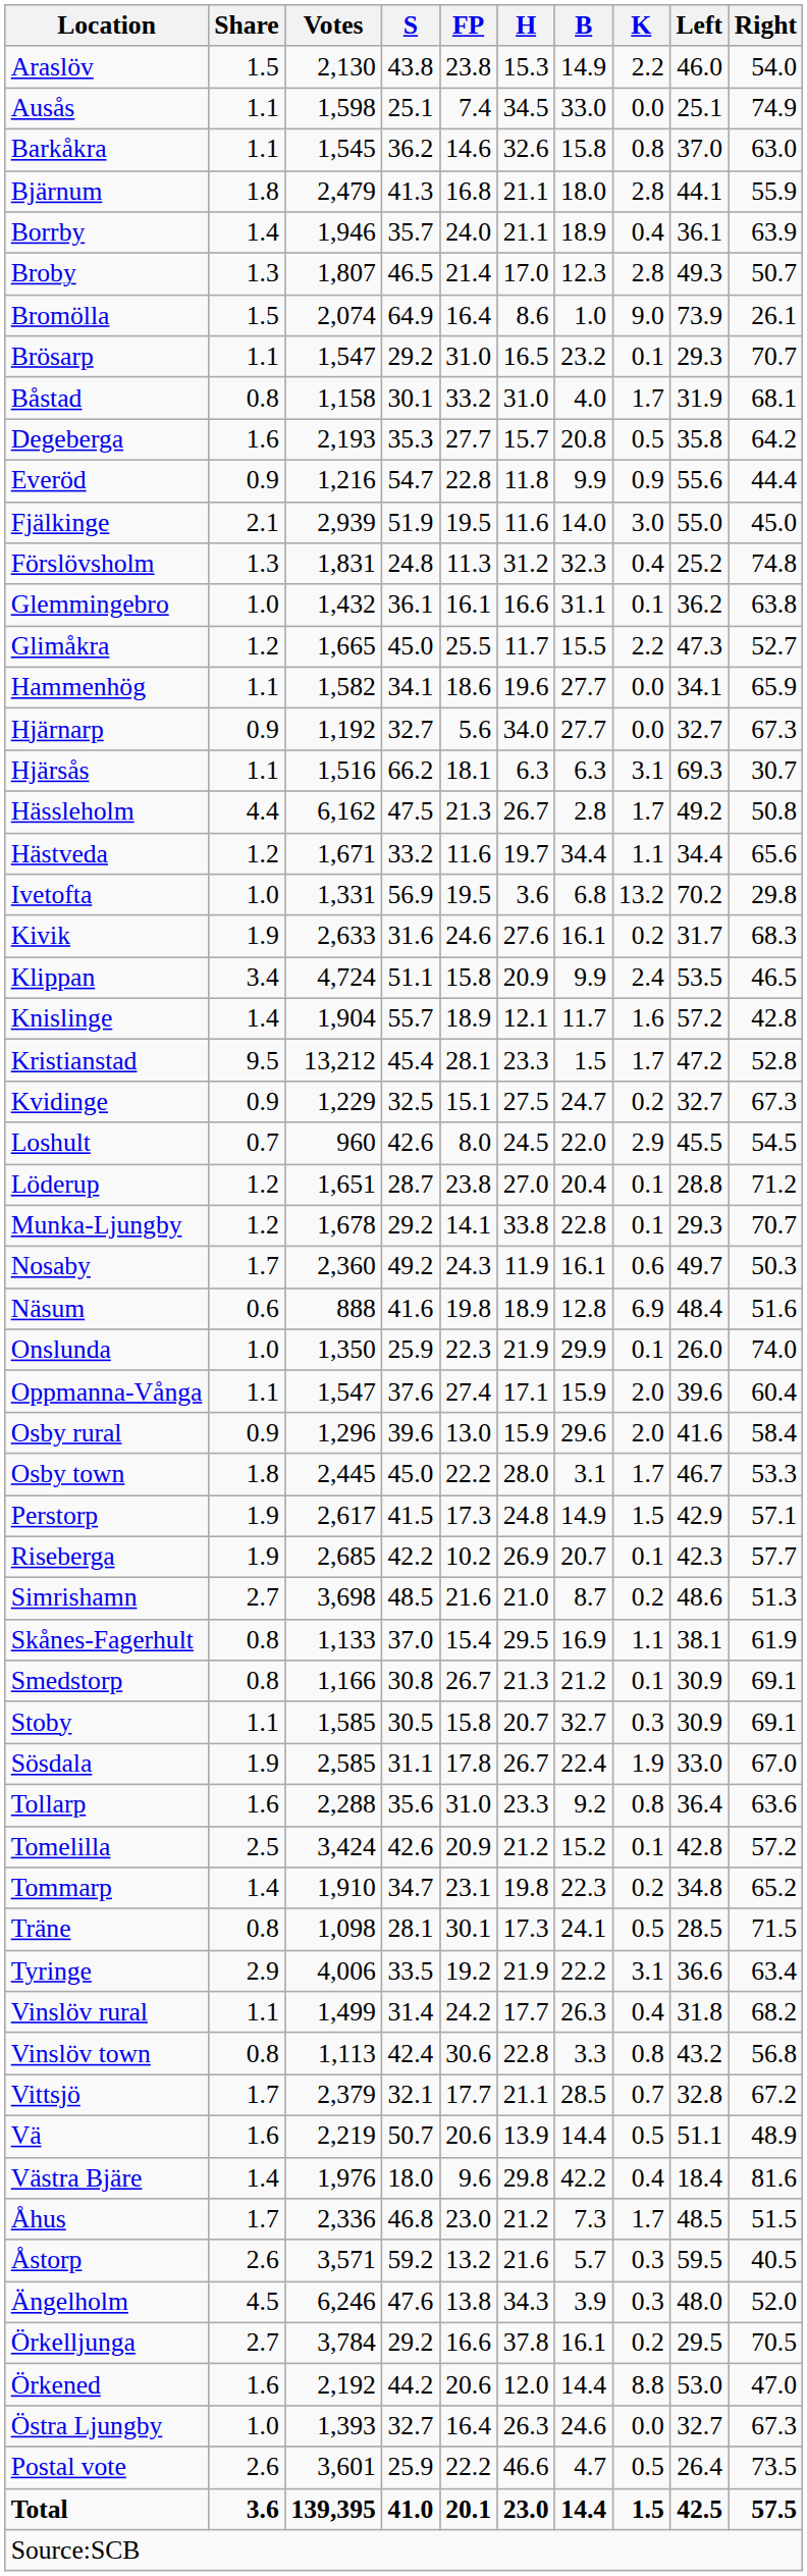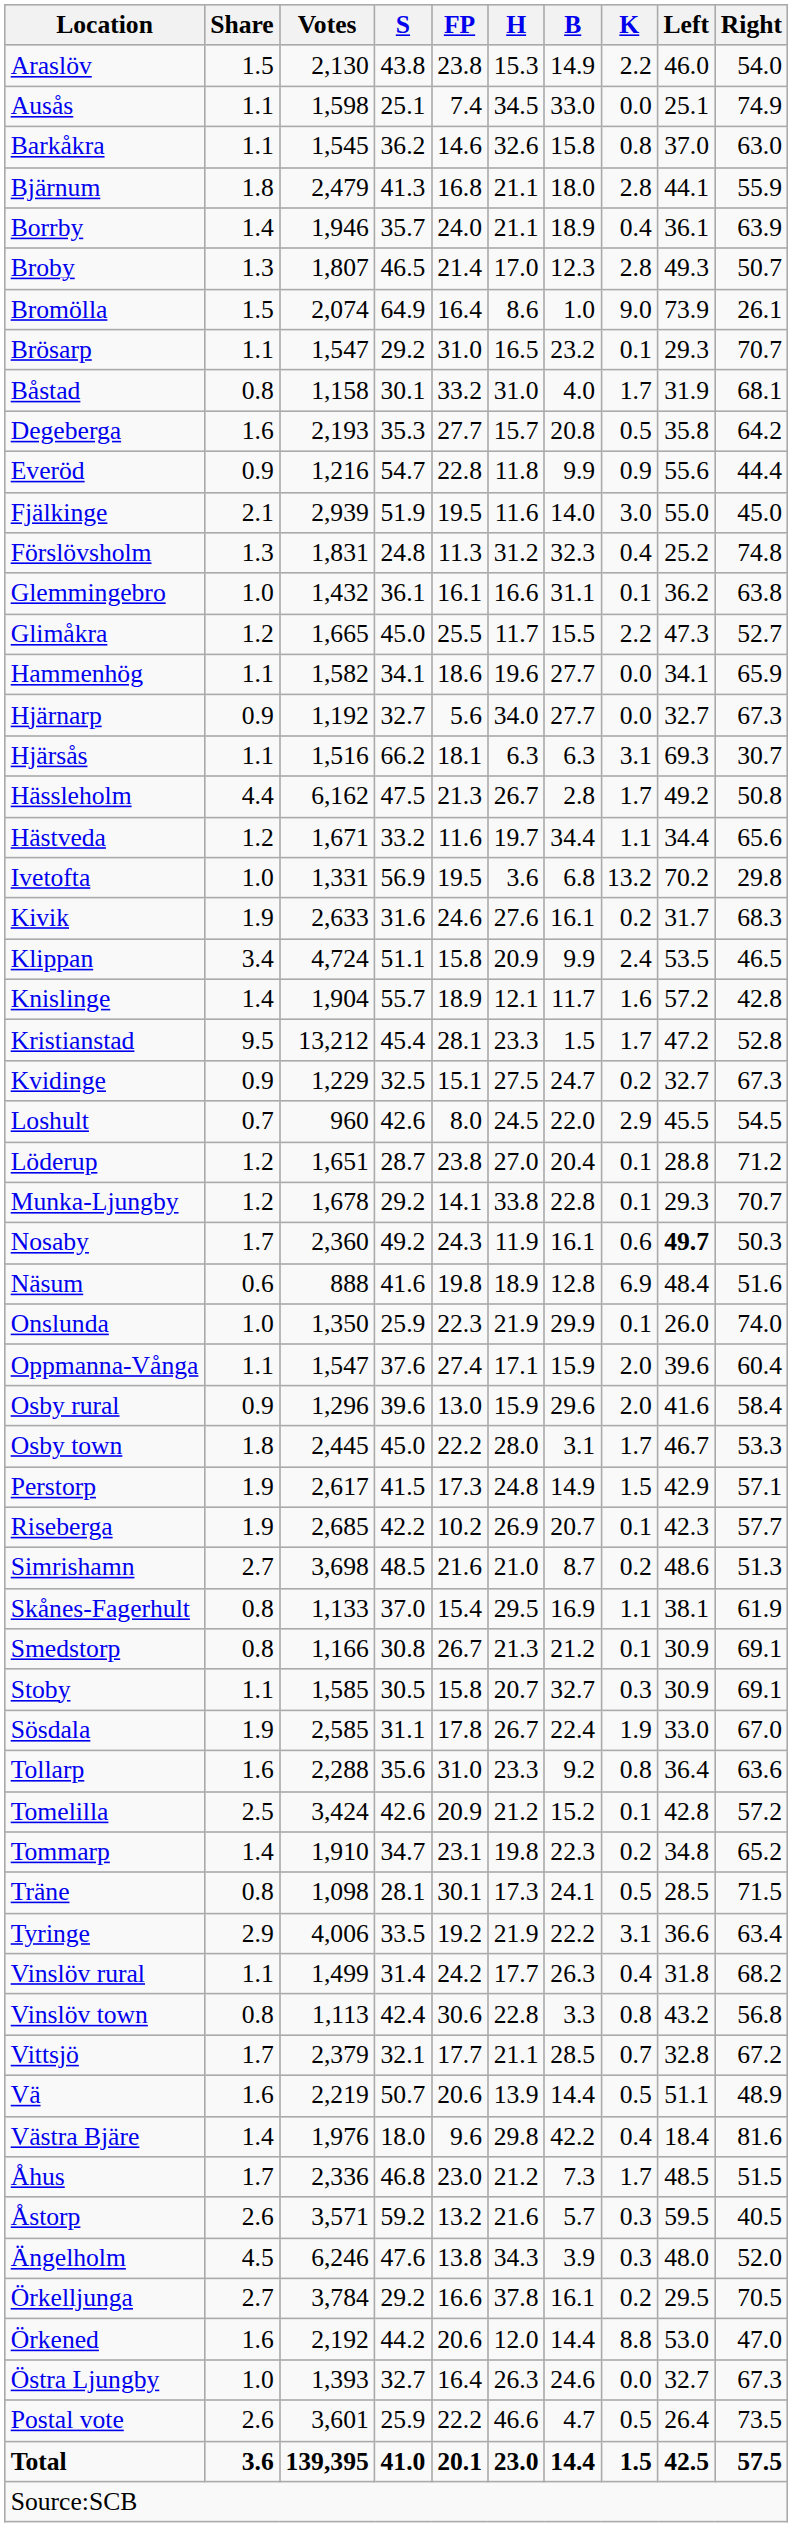Nosaby | Left: normal -> bold
